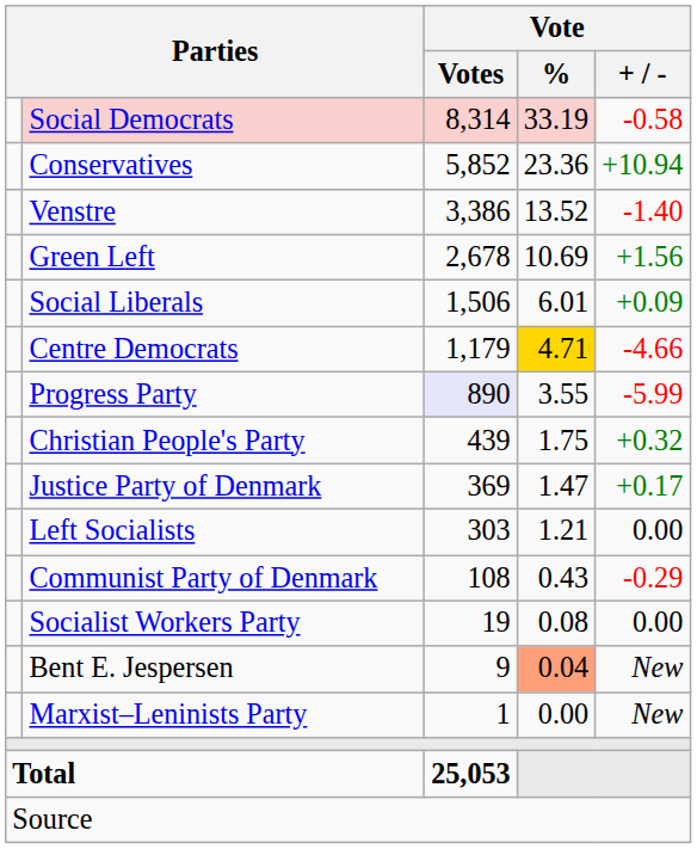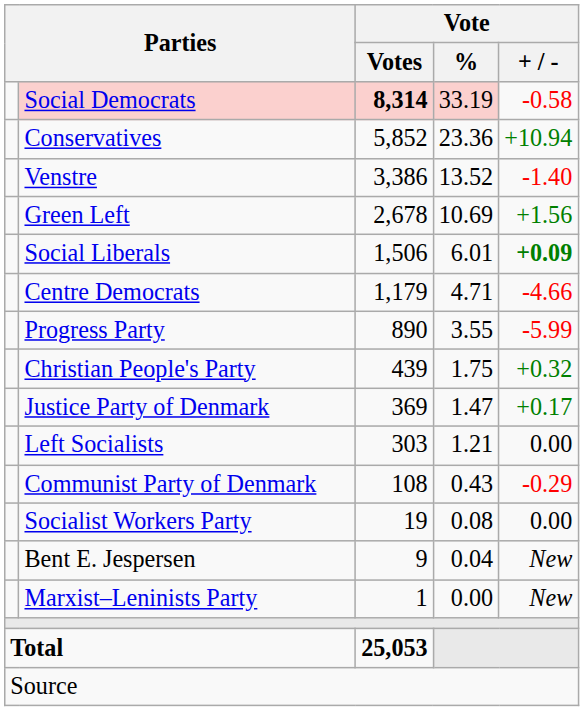Social Democrats | Vote / Votes: normal -> bold
Social Liberals | Vote / + / -: normal -> bold
Centre Democrats | Vote / %: gold background -> no background
Progress Party | Vote / Votes: lavender background -> no background
Bent E. Jespersen | Vote / %: lightsalmon background -> no background
